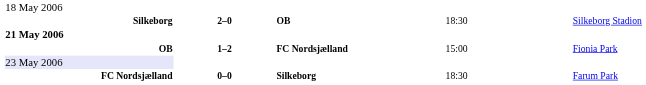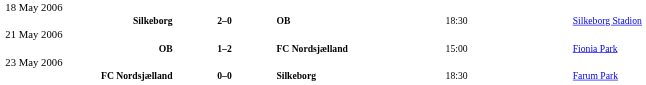21 May 2006 | column 1: bold -> normal
23 May 2006 | column 1: lavender background -> no background
